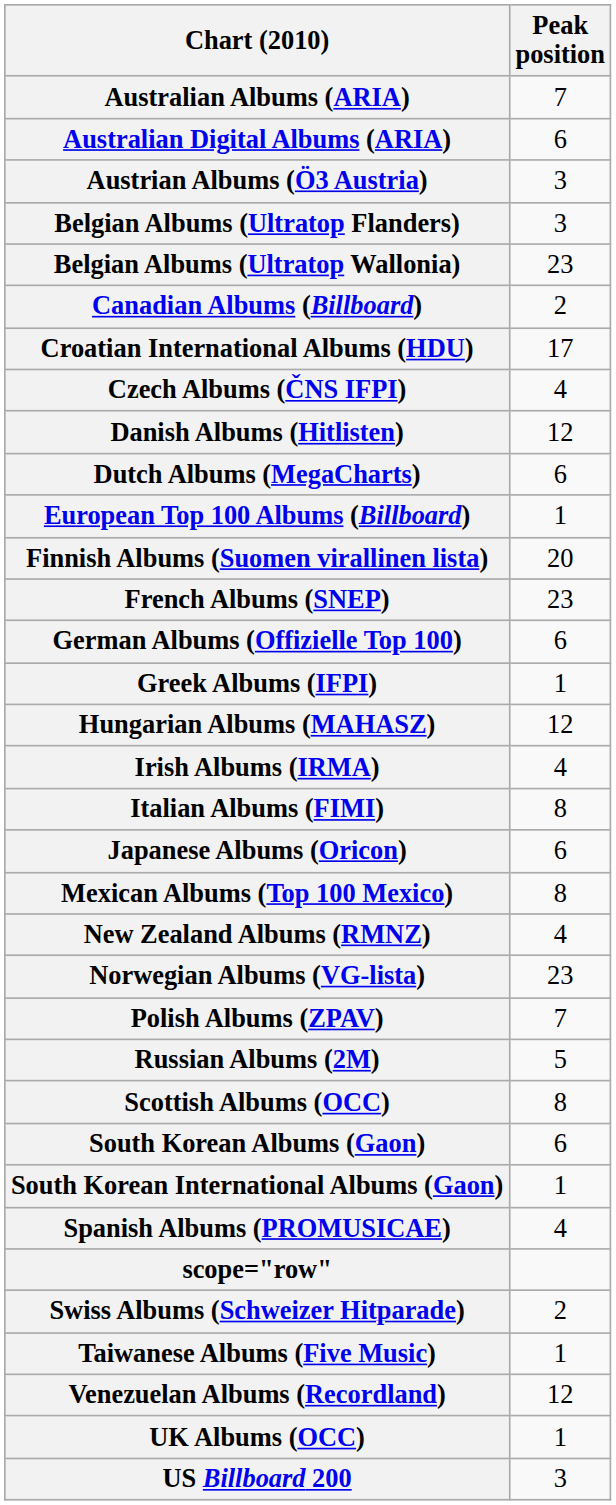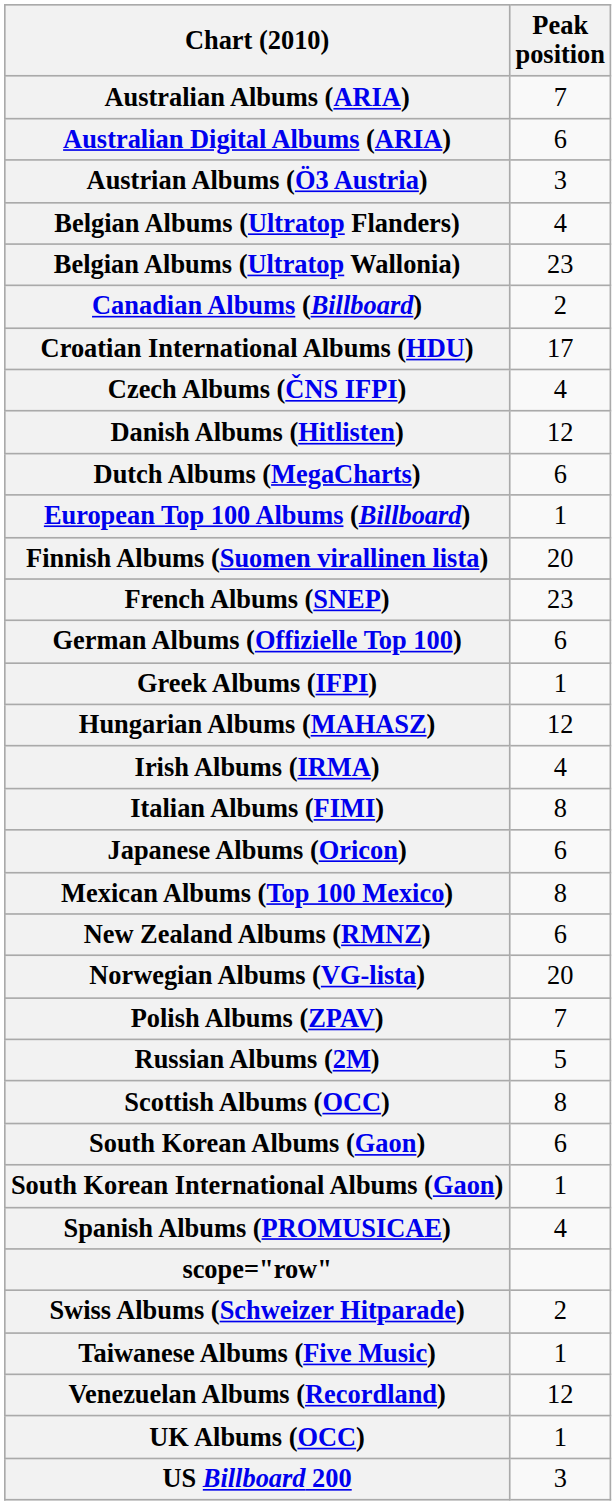Belgian Albums (Ultratop Flanders) | Peak position: 3 -> 4
New Zealand Albums (RMNZ) | Peak position: 4 -> 6
Norwegian Albums (VG-lista) | Peak position: 23 -> 20
